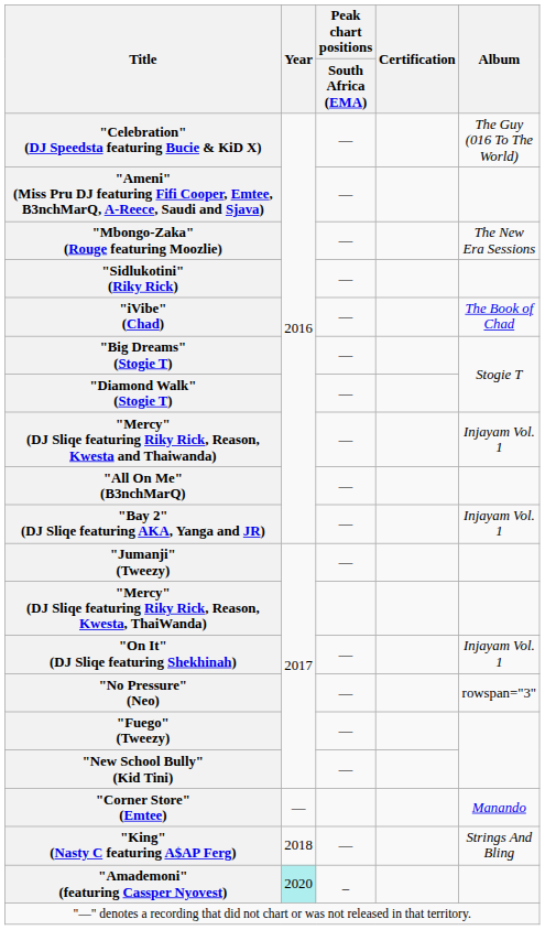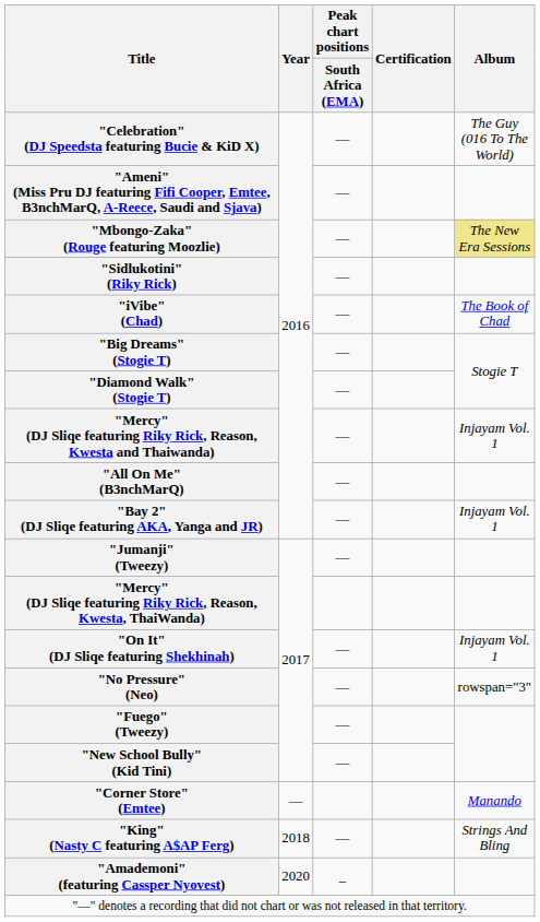"Mbongo-Zaka" (Rouge featuring Moozlie) | Album: no background -> khaki background
"Amademoni" (featuring Cassper Nyovest) | Year: paleturquoise background -> no background
